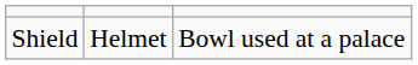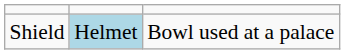Shield | column 2: no background -> lightblue background
